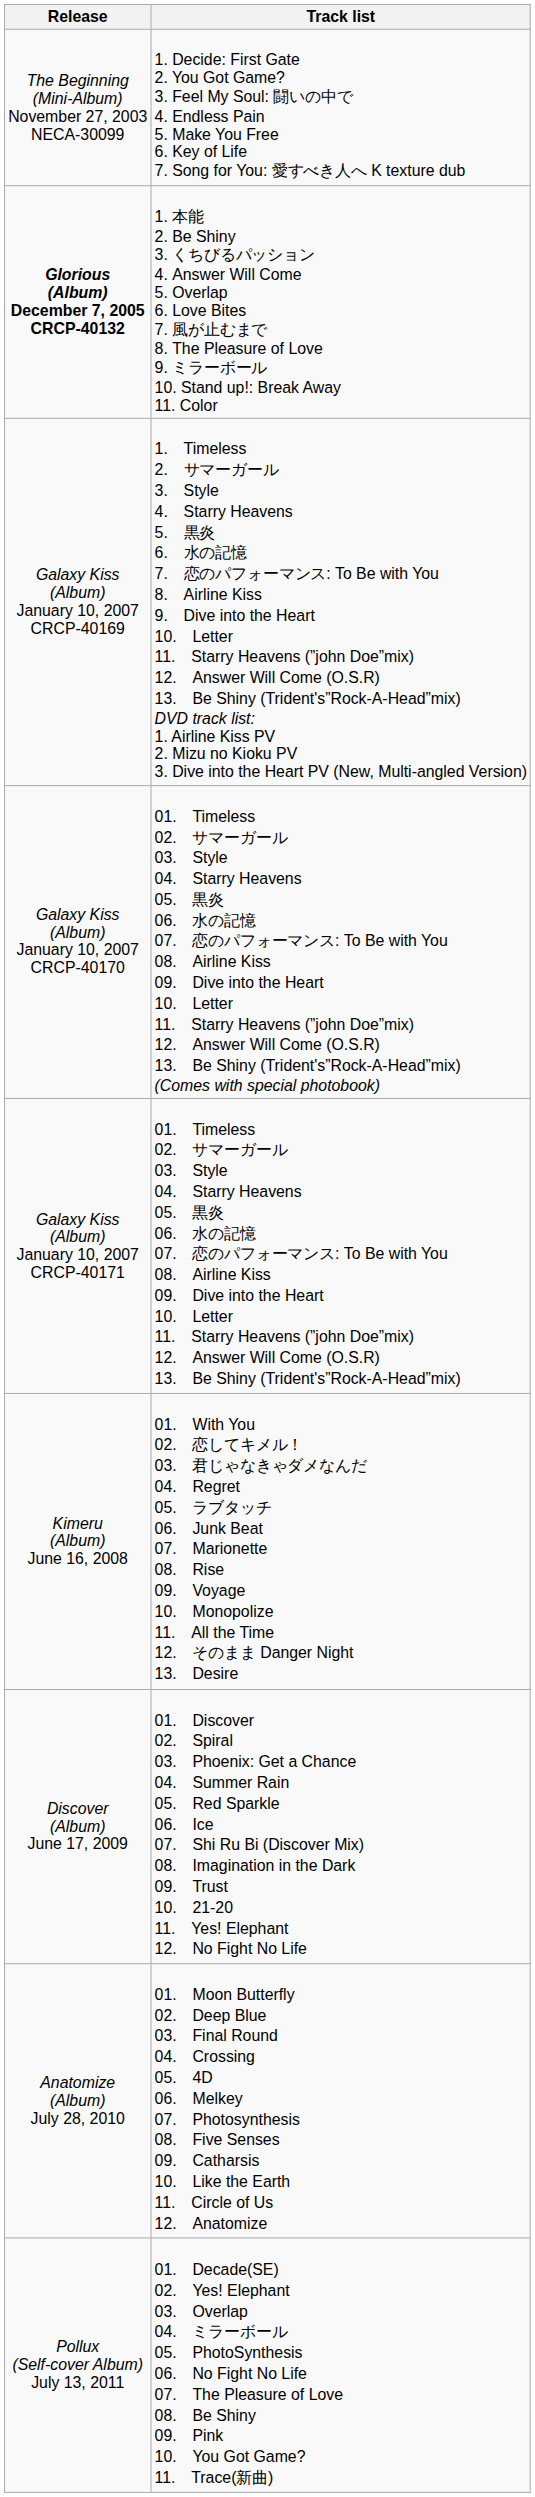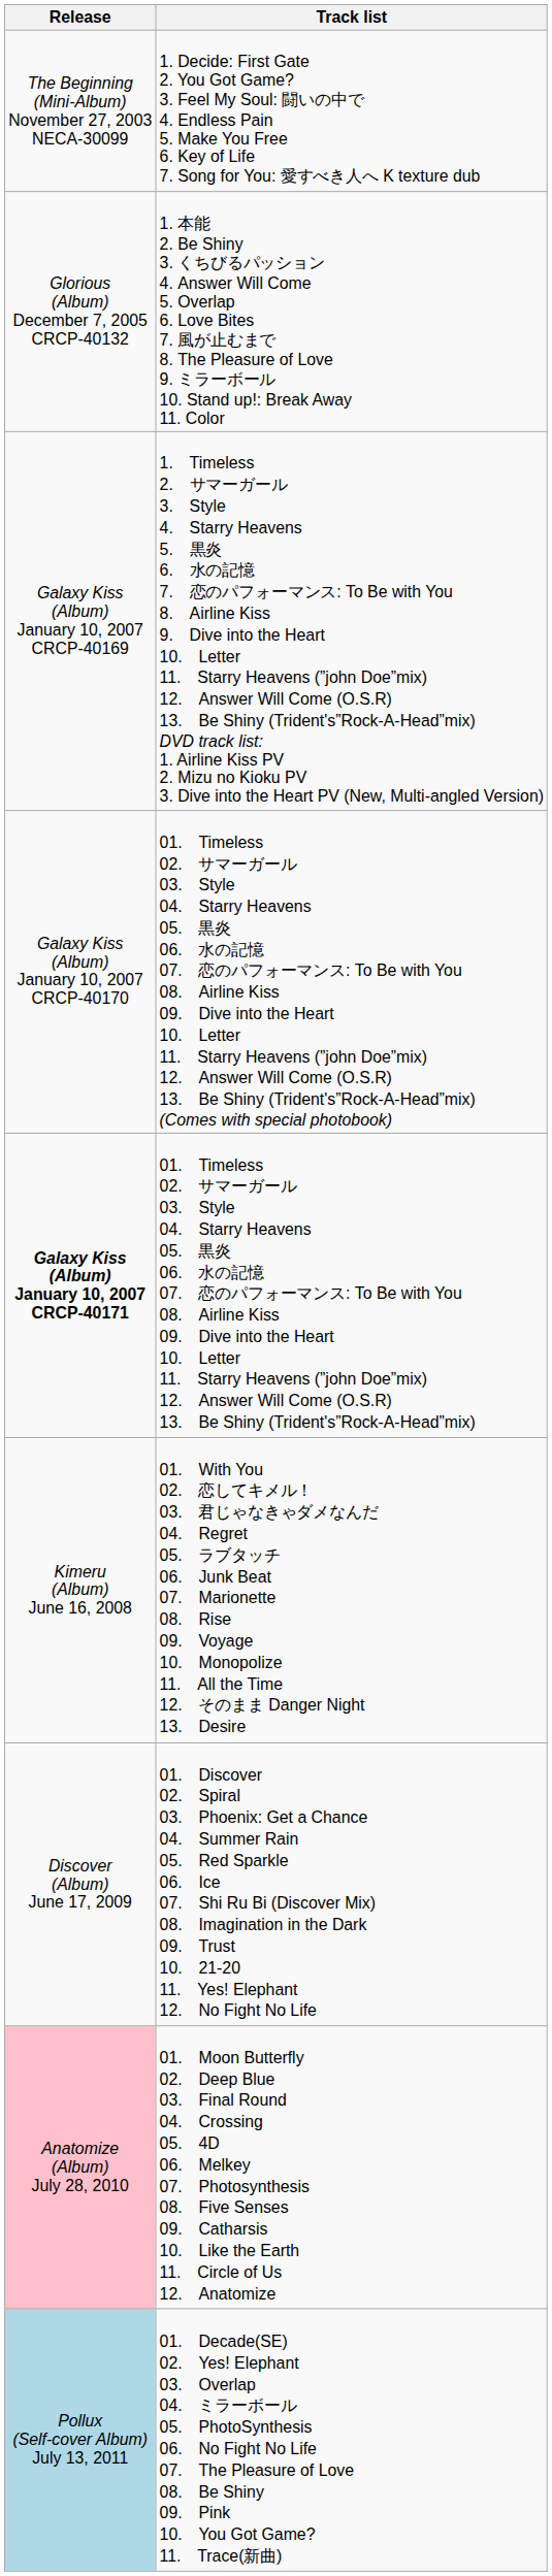Glorious (Album) December 7, 2005 CRCP-40132 | Release: bold -> normal
Galaxy Kiss (Album) January 10, 2007 CRCP-40171 | Release: normal -> bold
Anatomize (Album) July 28, 2010 | Release: no background -> pink background
Pollux (Self-cover Album) July 13, 2011 | Release: no background -> lightblue background
